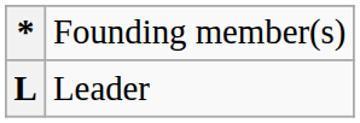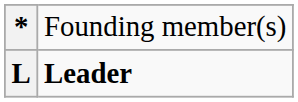L | column 2: normal -> bold
